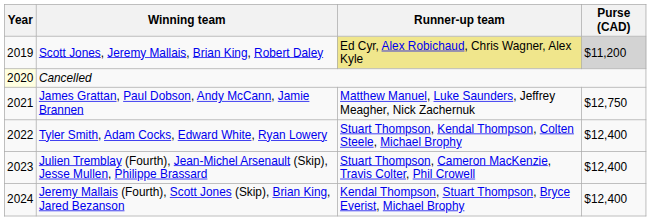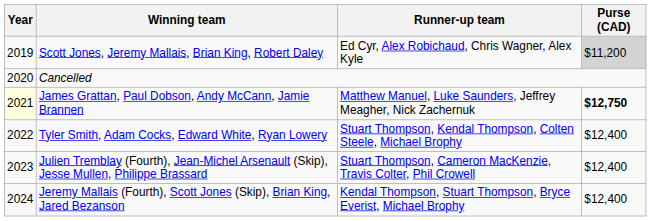Scott Jones, Jeremy Mallais, Brian King, Robert Daley | Runner-up team: khaki background -> no background
Cancelled | Year: lightyellow background -> no background
James Grattan, Paul Dobson, Andy McCann, Jamie Brannen | Year: no background -> lightyellow background
James Grattan, Paul Dobson, Andy McCann, Jamie Brannen | Purse (CAD): normal -> bold
